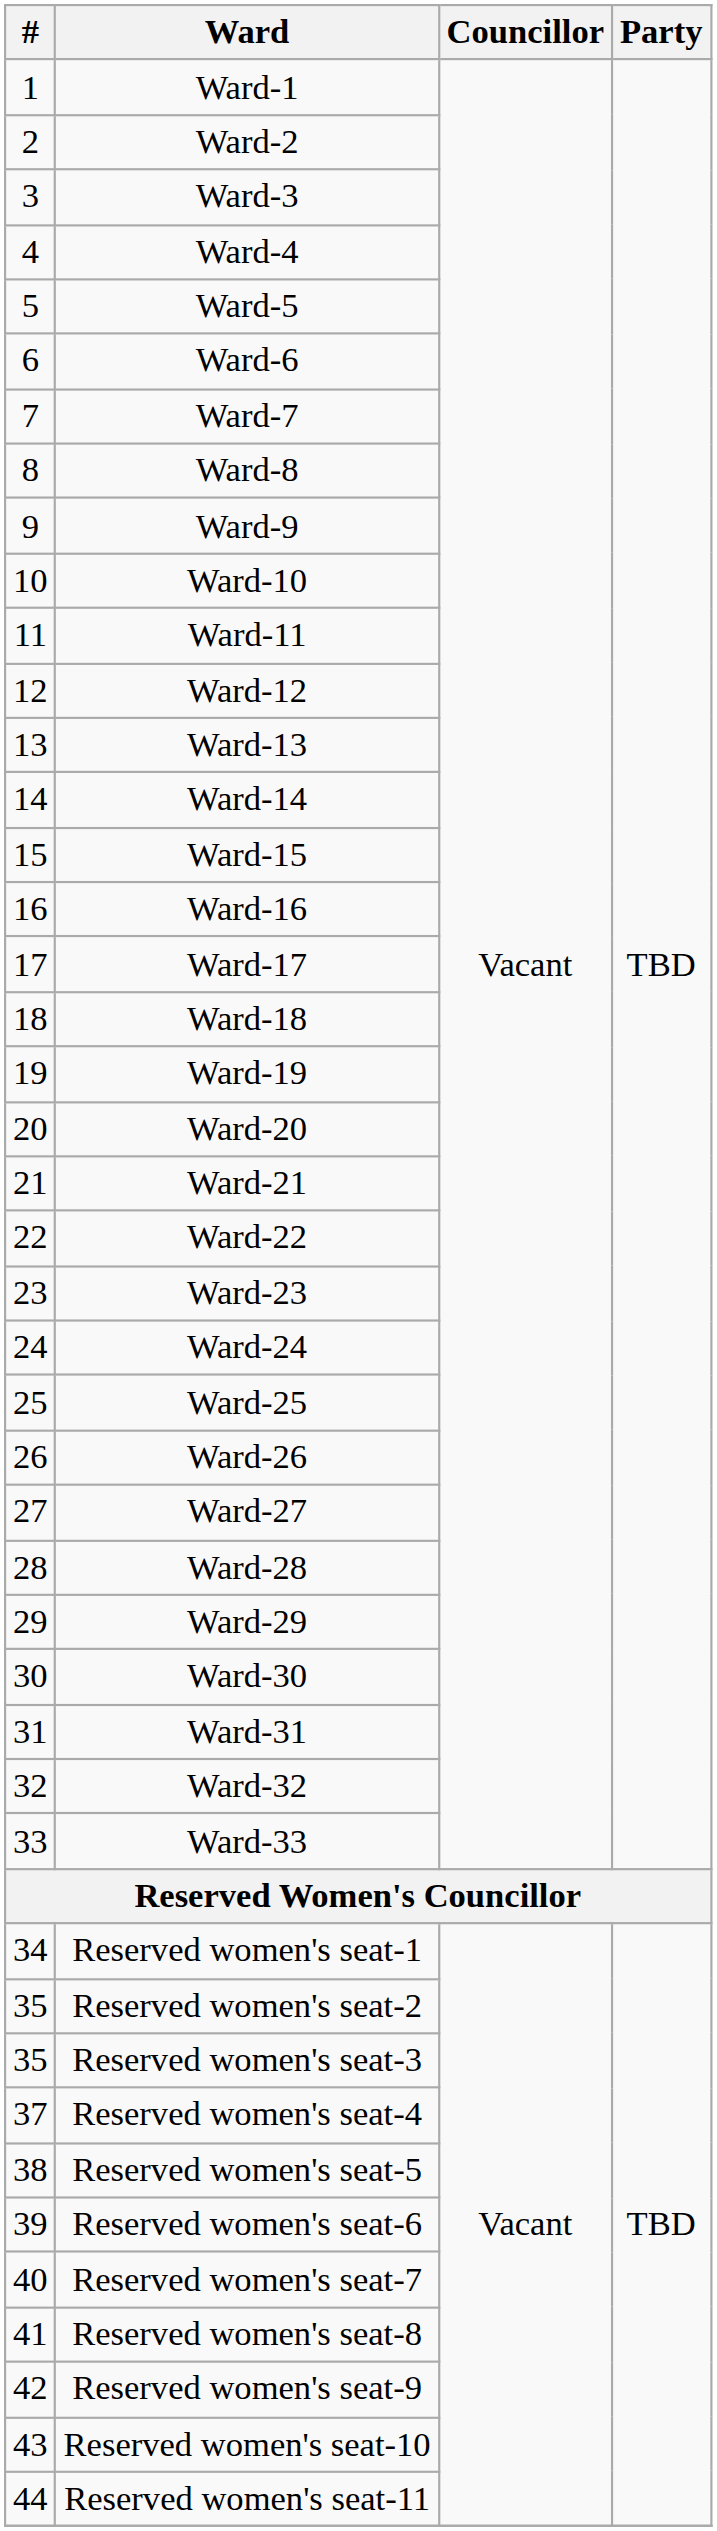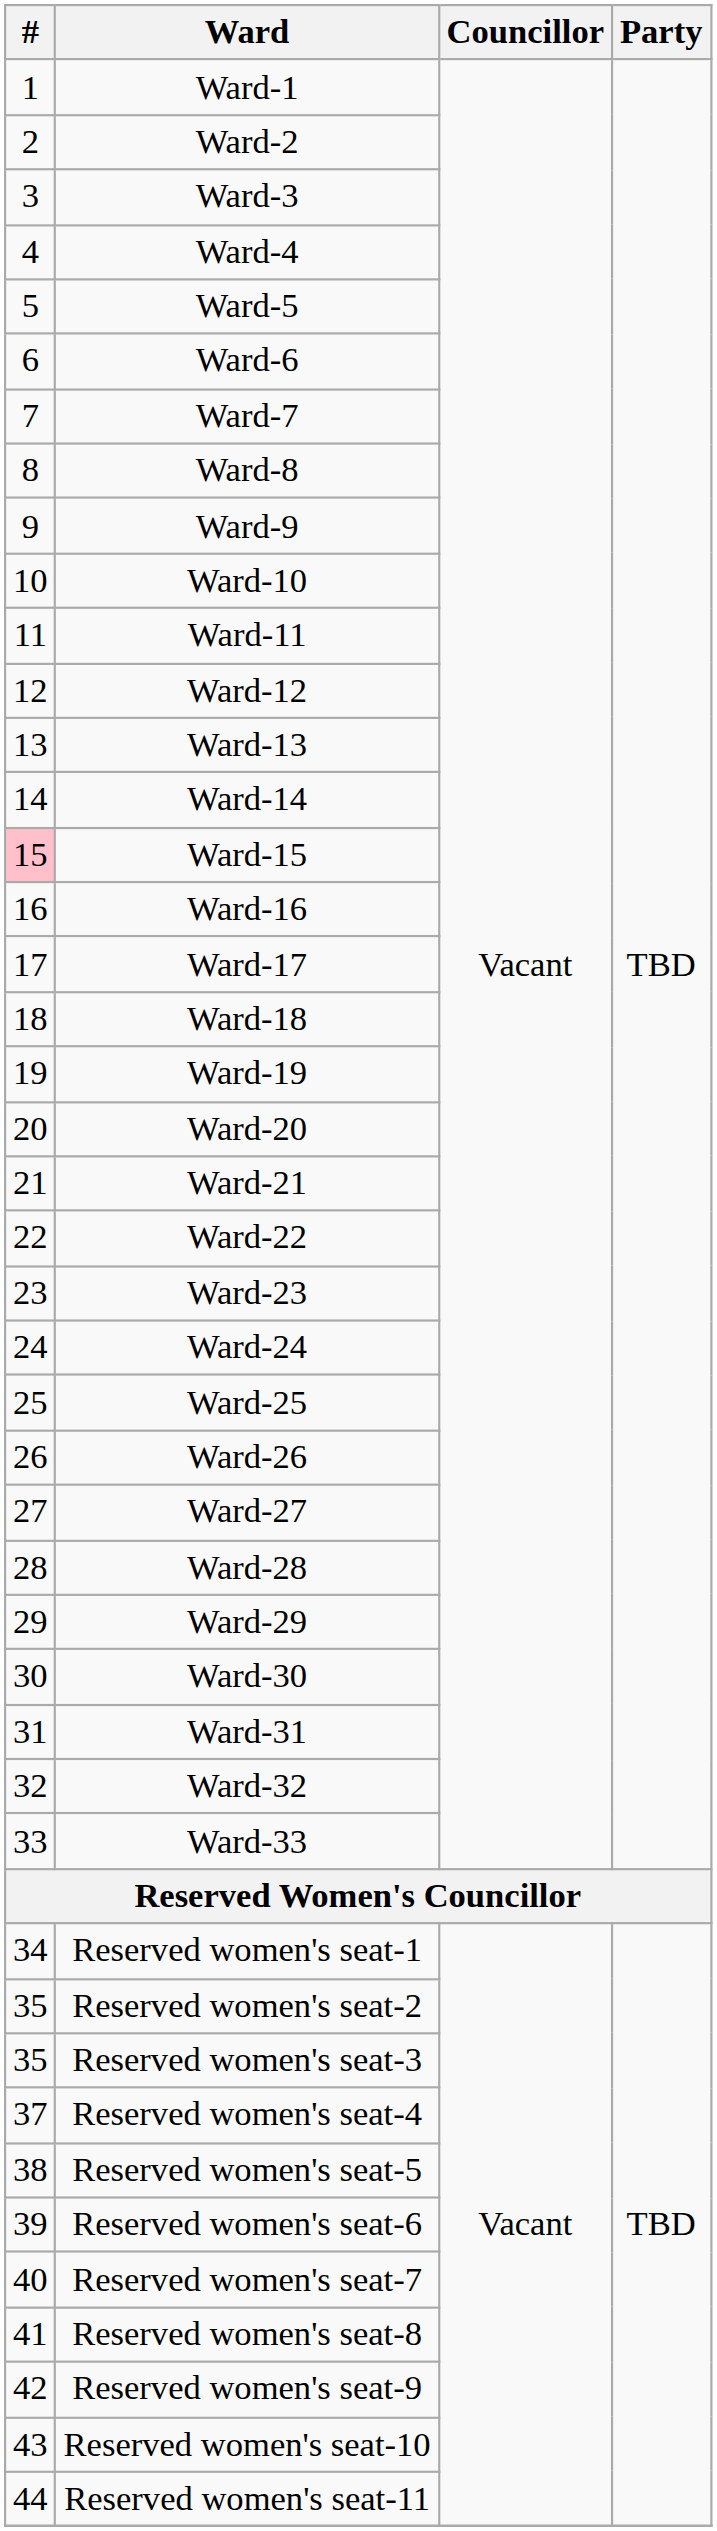Ward-15 | #: no background -> pink background
